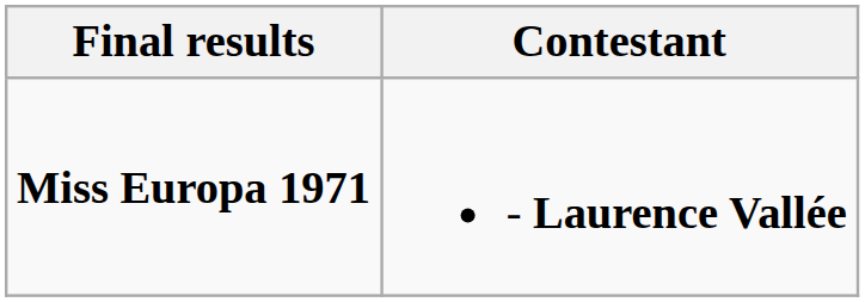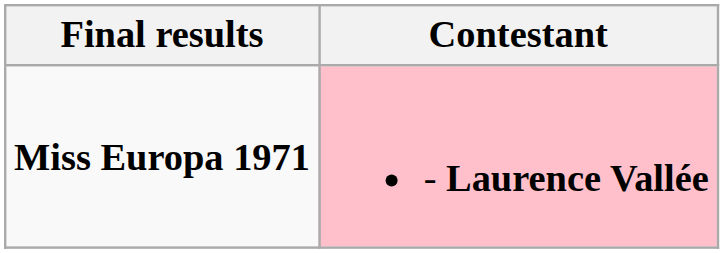Miss Europa 1971 | Contestant: no background -> pink background
